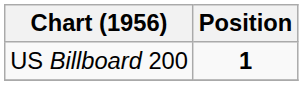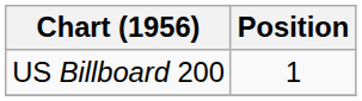US Billboard 200 | Position: bold -> normal
